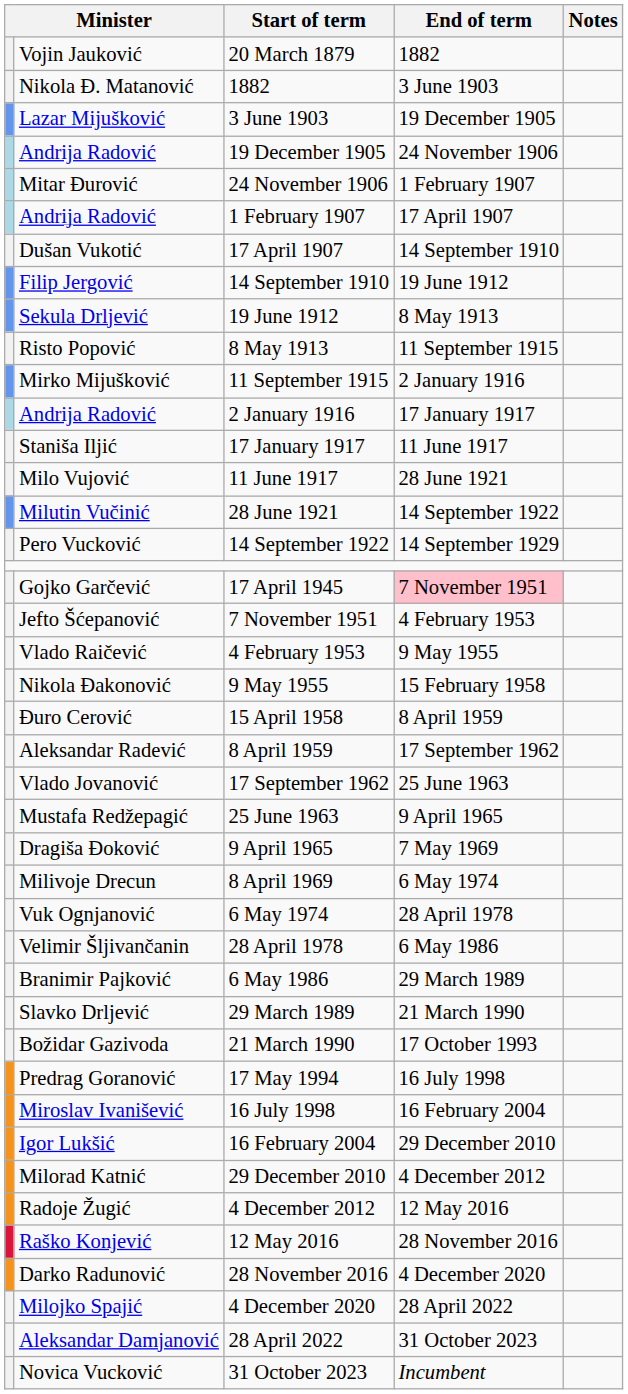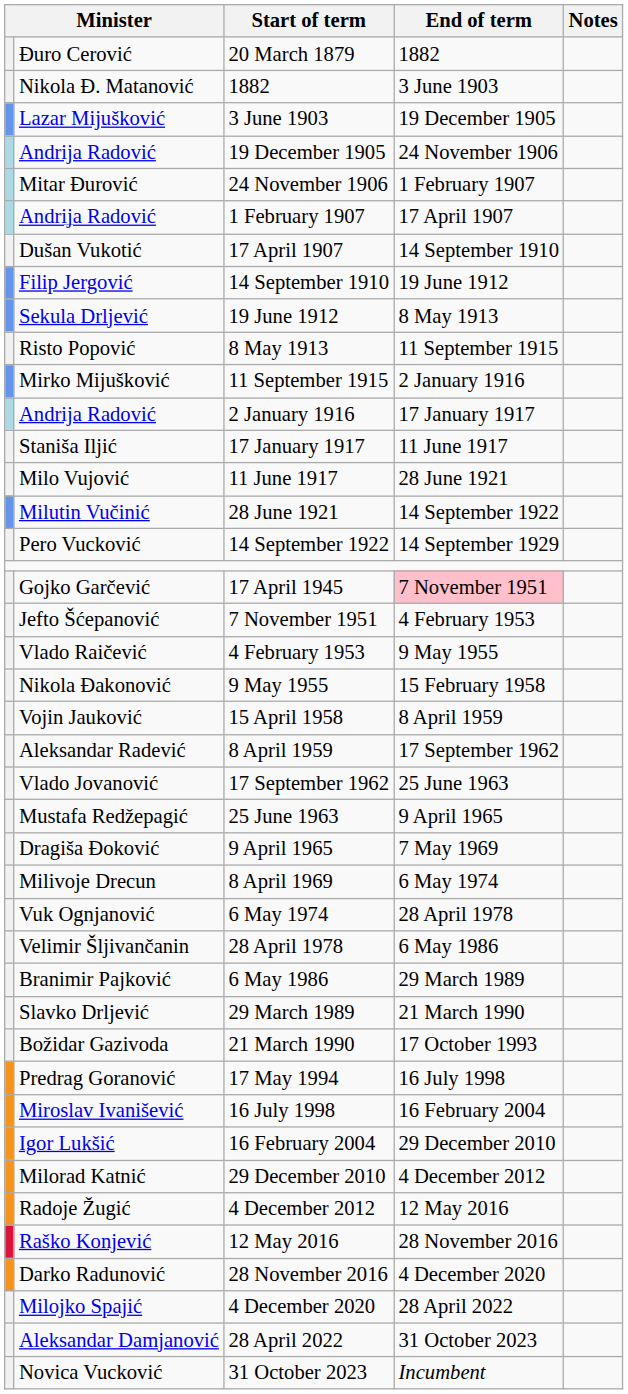20 March 1879 | column 2: Vojin Jauković -> Đuro Cerović
15 April 1958 | column 2: Đuro Cerović -> Vojin Jauković
